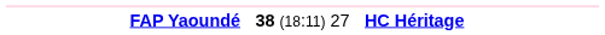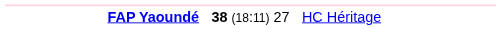FAP Yaoundé | column 3: bold -> normal
